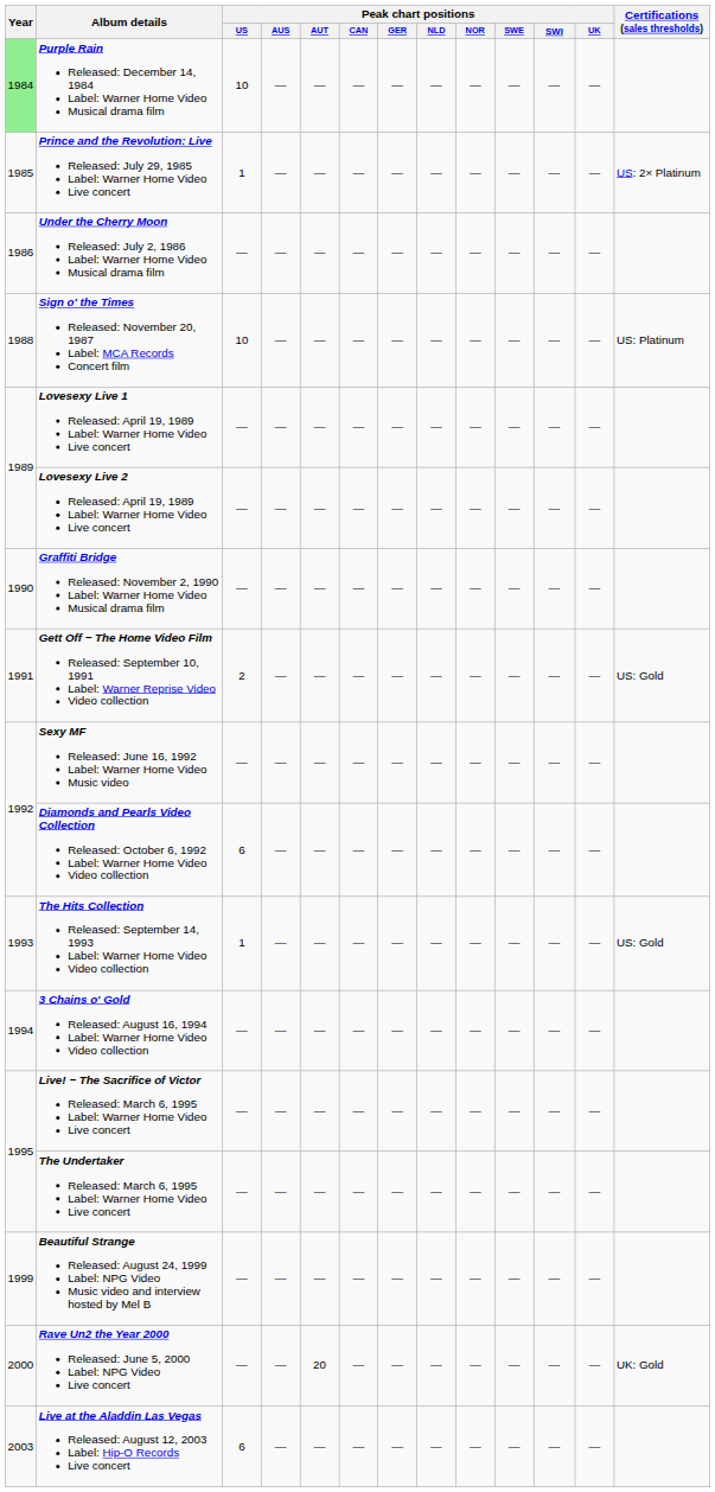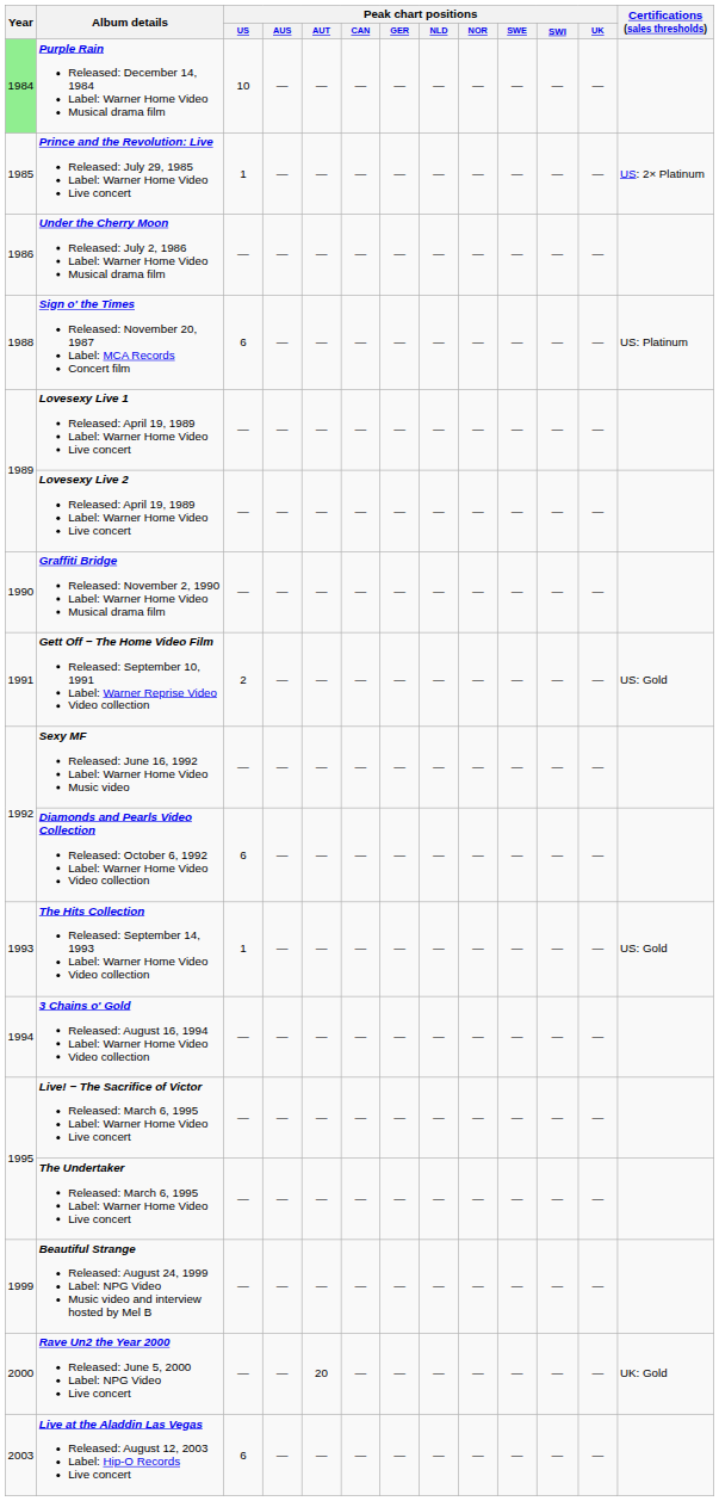row 6 | Peak chart positions / US: 10 -> 6
